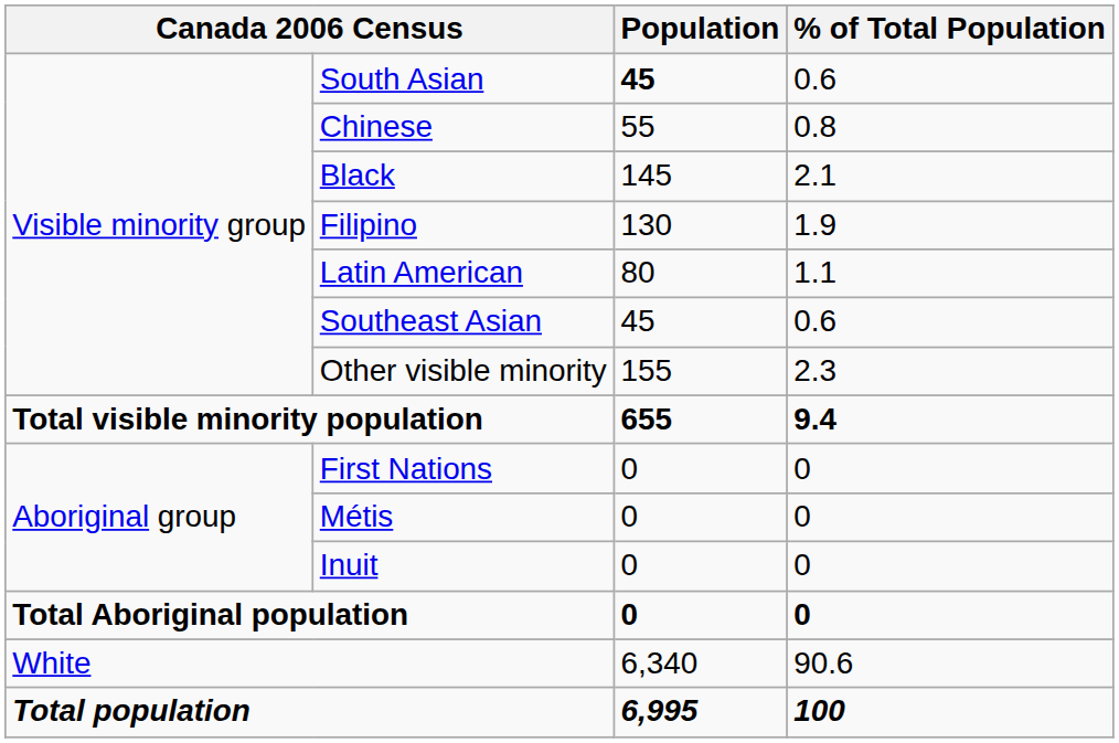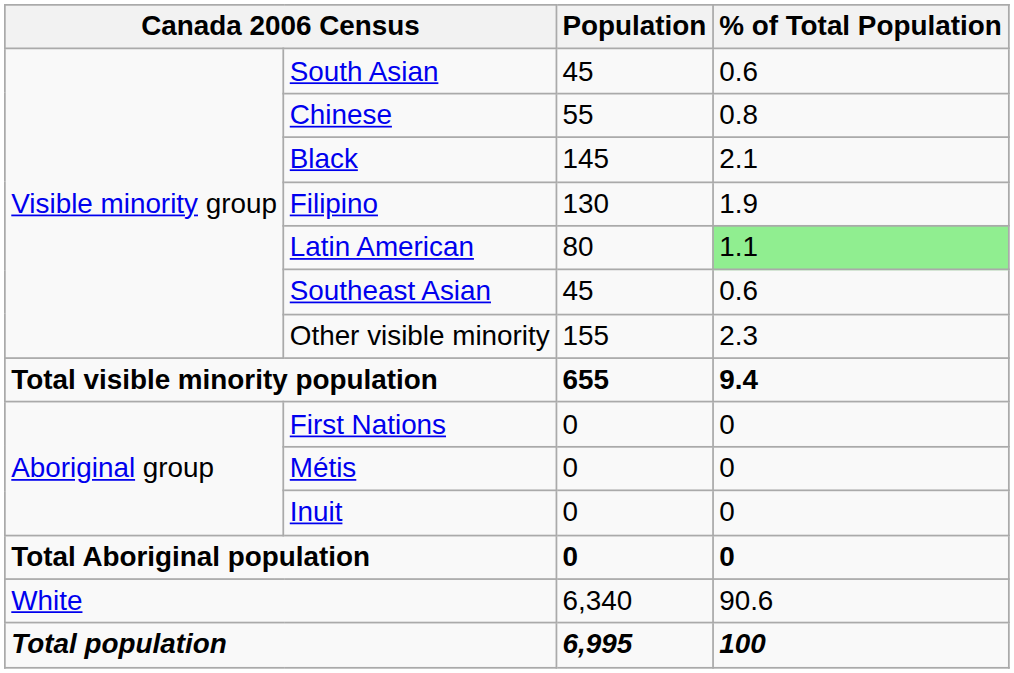South Asian | Population: bold -> normal
Latin American | % of Total Population: no background -> lightgreen background
